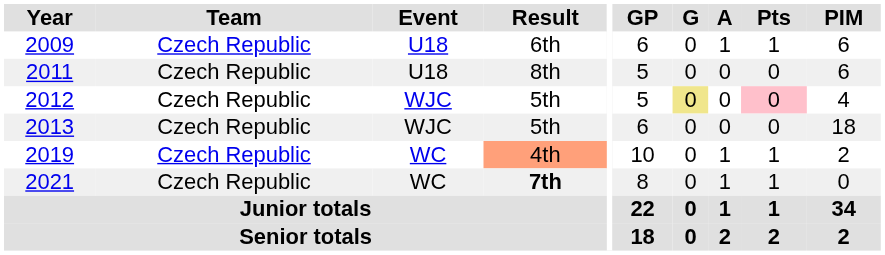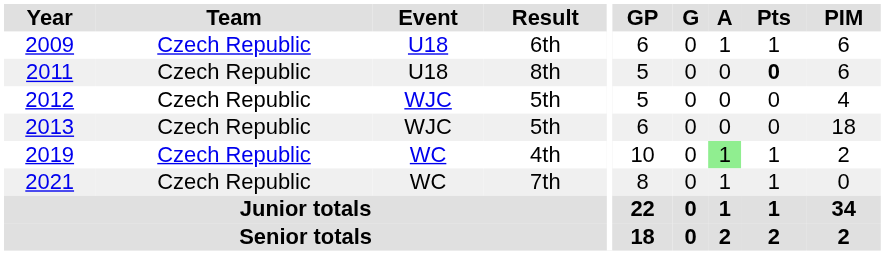2011 | Pts: normal -> bold
2012 | G: khaki background -> no background
2012 | Pts: pink background -> no background
2019 | Result: lightsalmon background -> no background
2019 | A: no background -> lightgreen background
2021 | Result: bold -> normal
